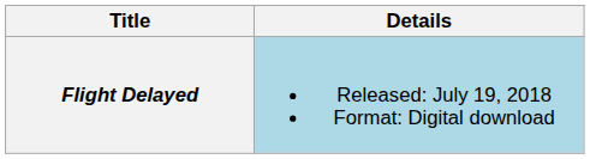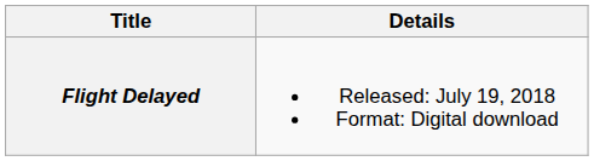Flight Delayed | Details: lightblue background -> no background
